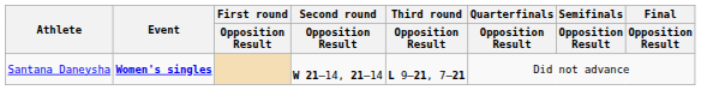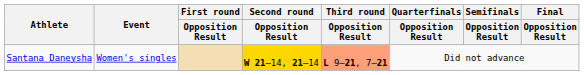Santana Daneysha | Event: bold -> normal
Santana Daneysha | Second round / Opposition Result: no background -> gold background
Santana Daneysha | Third round / Opposition Result: no background -> lightsalmon background
